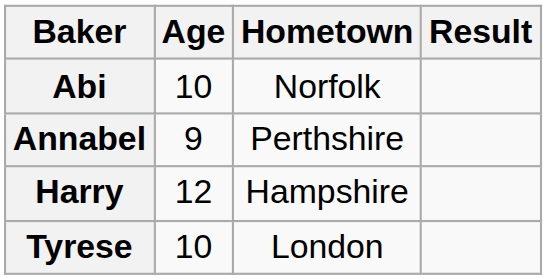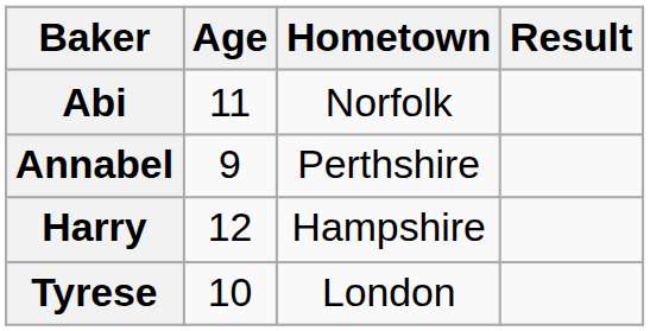Abi | Age: 10 -> 11
